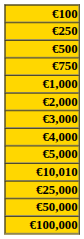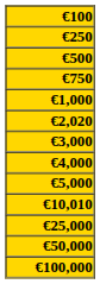row 6 | column 1: €2,000 -> €2,020
